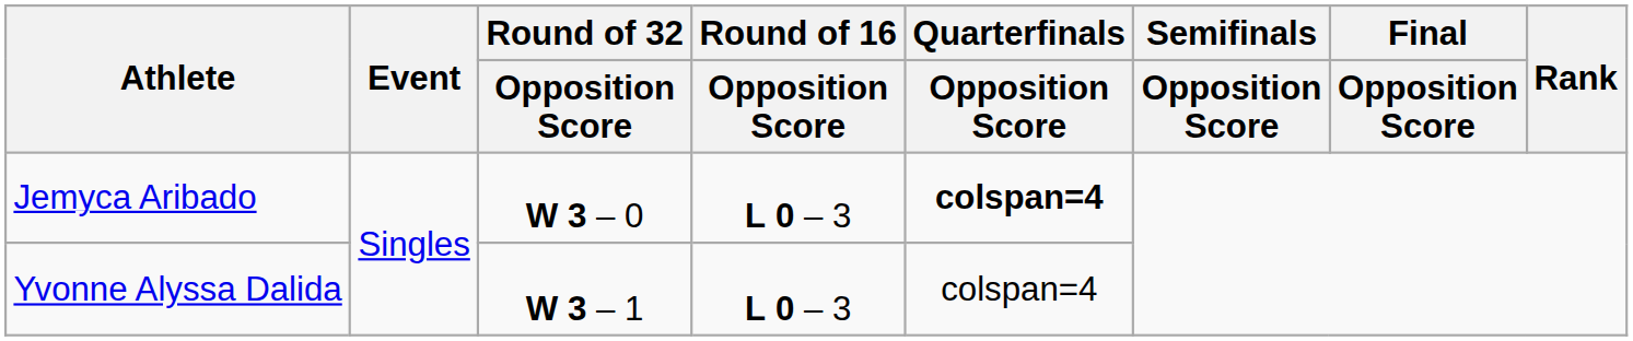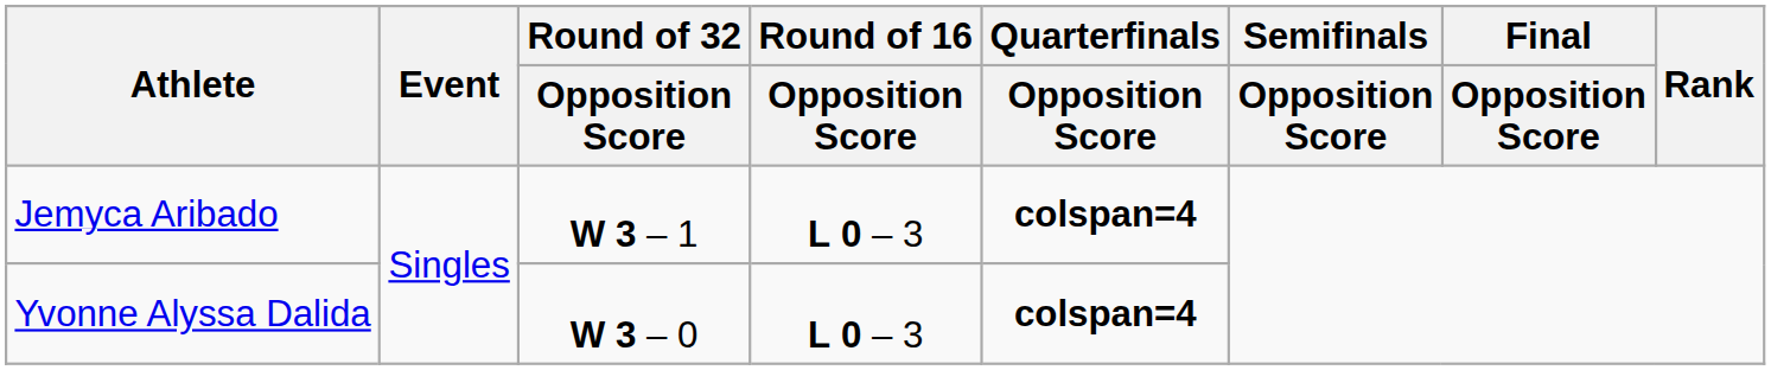Jemyca Aribado | Round of 32 / Opposition Score: W 3 – 0 -> W 3 – 1
Yvonne Alyssa Dalida | Round of 32 / Opposition Score: W 3 – 1 -> W 3 – 0
Yvonne Alyssa Dalida | Quarterfinals / Opposition Score: normal -> bold
